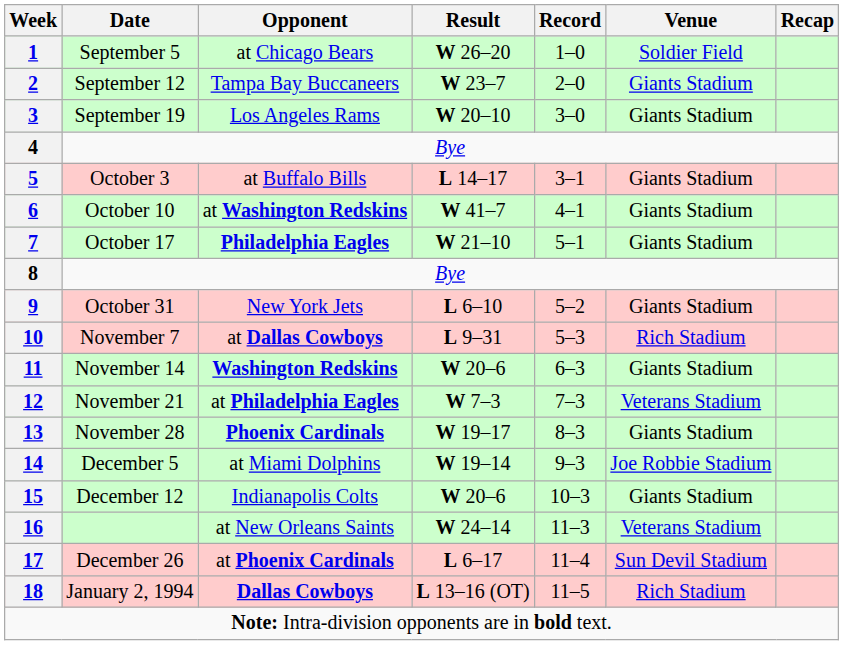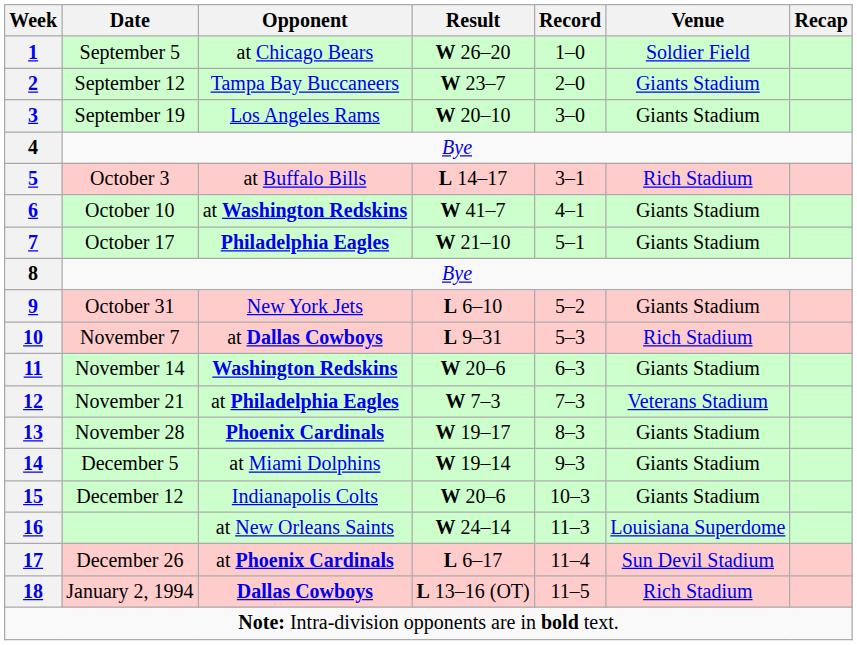5 | Venue: Giants Stadium -> Rich Stadium
14 | Venue: Joe Robbie Stadium -> Giants Stadium
16 | Venue: Veterans Stadium -> Louisiana Superdome
